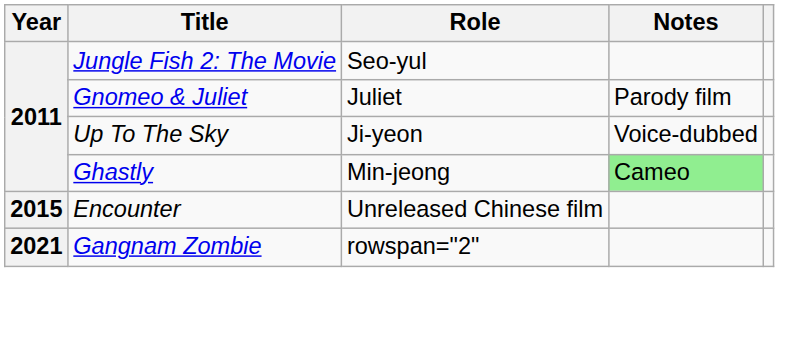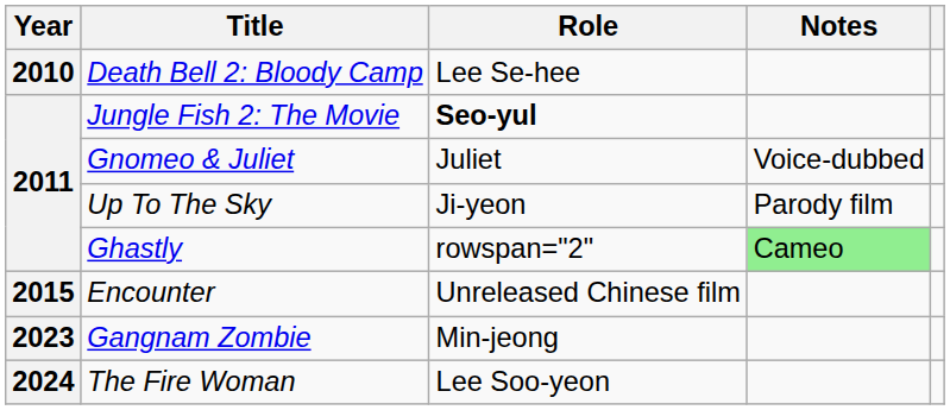+ row: 2010 | Death Bell 2: Bloody Camp | Lee Se-hee
Jungle Fish 2: The Movie | Role: normal -> bold
Gnomeo & Juliet | Notes: Parody film -> Voice-dubbed
Up To The Sky | Notes: Voice-dubbed -> Parody film
Ghastly | Role: Min-jeong -> rowspan="2"
Gangnam Zombie | Year: 2021 -> 2023
Gangnam Zombie | Role: rowspan="2" -> Min-jeong
+ row: 2024 | The Fire Woman | Lee Soo-yeon
